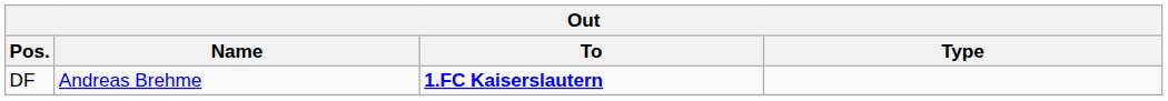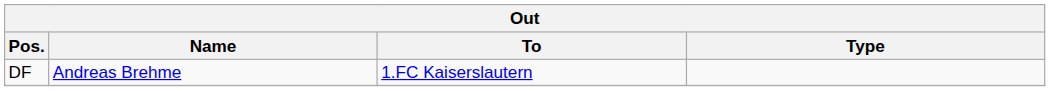DF | To: bold -> normal
